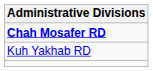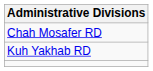row 2 | column 1: bold -> normal
